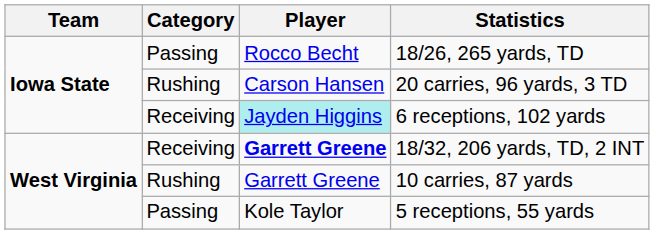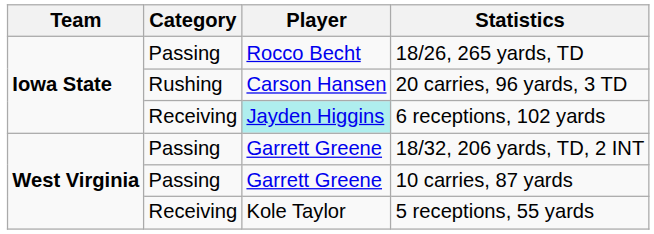18/32, 206 yards, TD, 2 INT | Category: Receiving -> Passing
18/32, 206 yards, TD, 2 INT | Player: bold -> normal
10 carries, 87 yards | Category: Rushing -> Passing
5 receptions, 55 yards | Category: Passing -> Receiving
